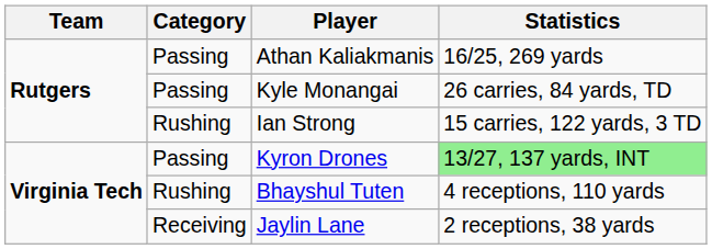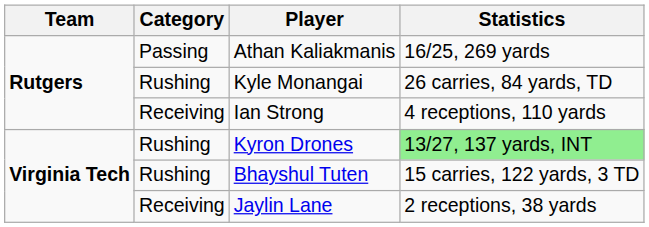Kyle Monangai | Category: Passing -> Rushing
Ian Strong | Category: Rushing -> Receiving
Ian Strong | Statistics: 15 carries, 122 yards, 3 TD -> 4 receptions, 110 yards
Kyron Drones | Category: Passing -> Rushing
Bhayshul Tuten | Statistics: 4 receptions, 110 yards -> 15 carries, 122 yards, 3 TD
